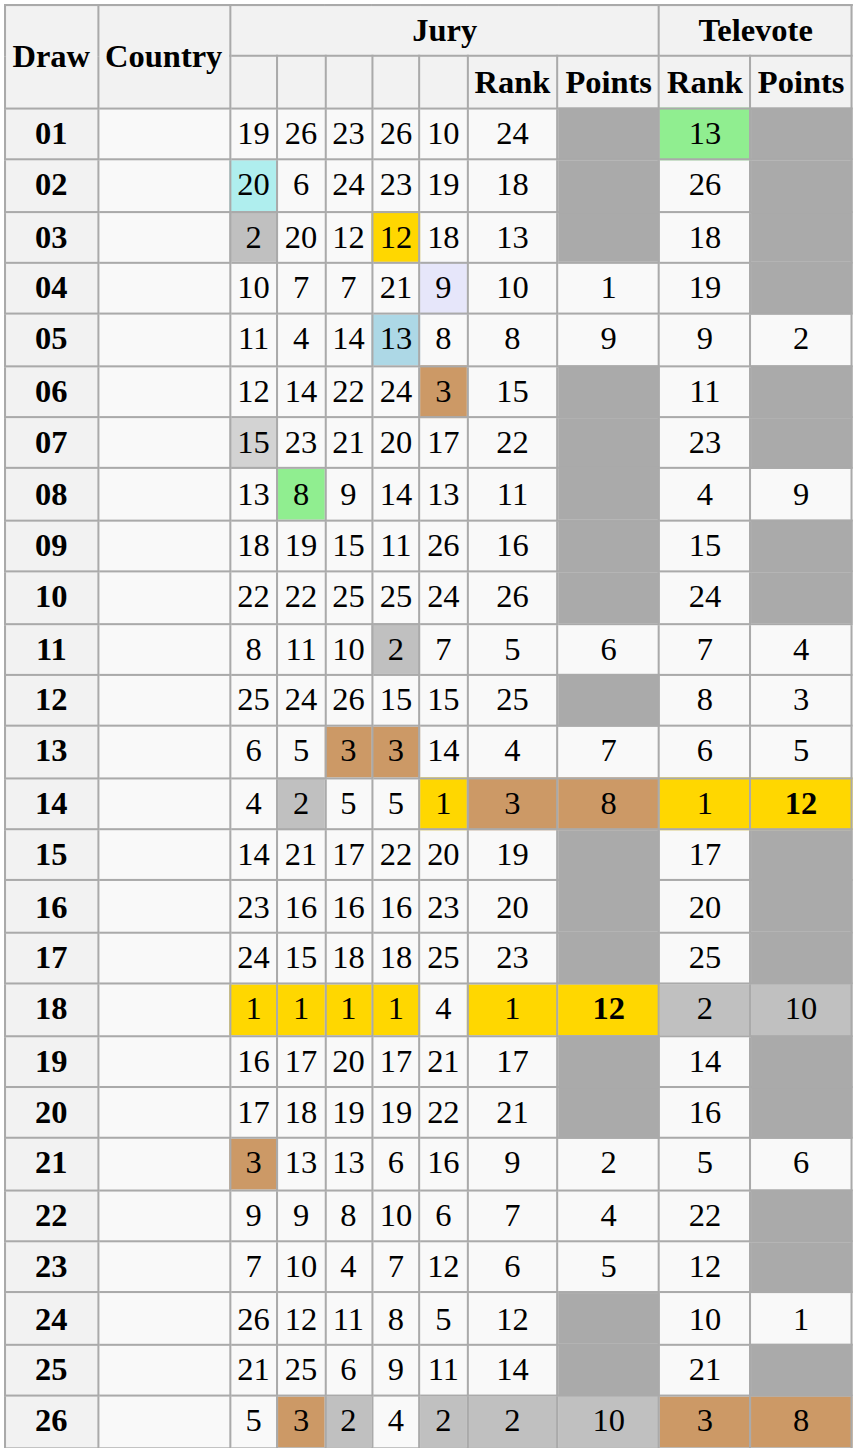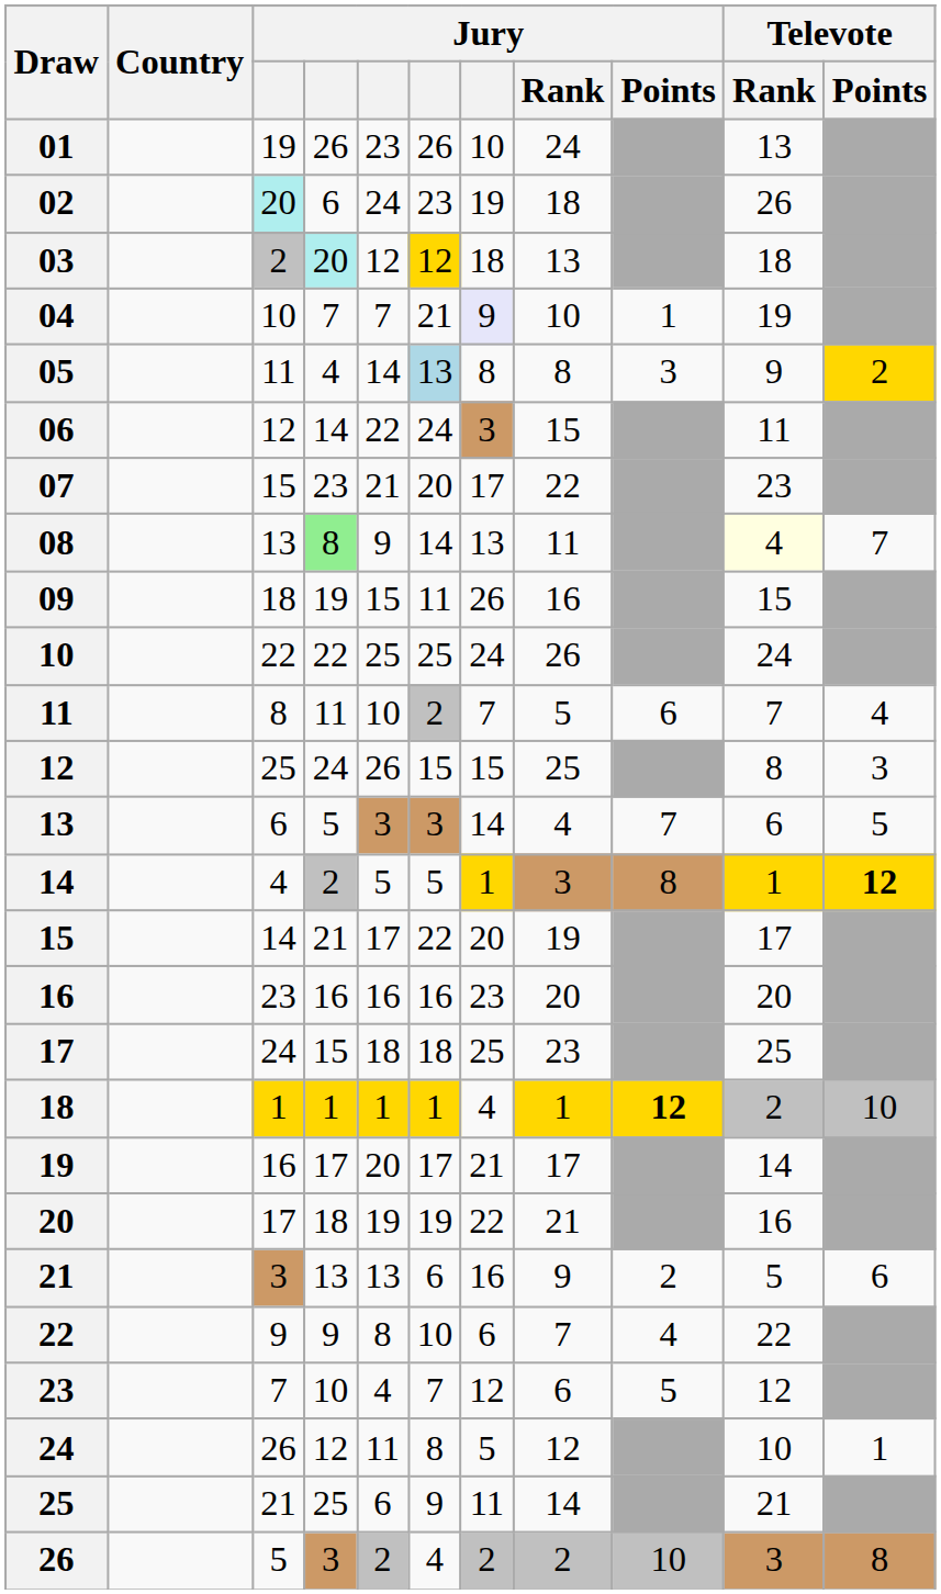01 | Televote / Rank: lightgreen background -> no background
03 | column 4: no background -> paleturquoise background
05 | Jury / Points: 9 -> 3
05 | Televote / Points: no background -> gold background
07 | column 3: lightgrey background -> no background
08 | Televote / Rank: no background -> lightyellow background
08 | Televote / Points: 9 -> 7
